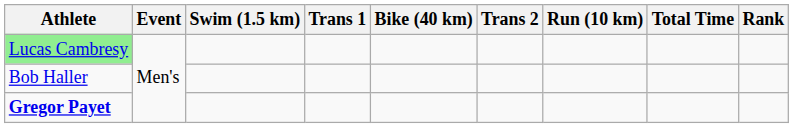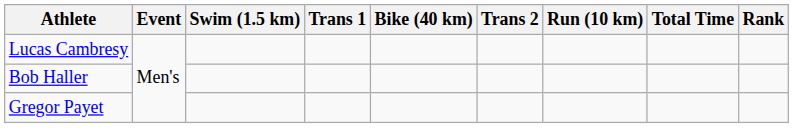Lucas Cambresy | Athlete: lightgreen background -> no background
Gregor Payet | Athlete: bold -> normal
